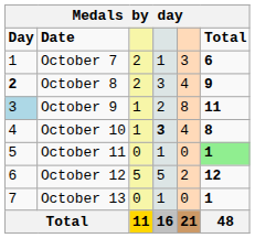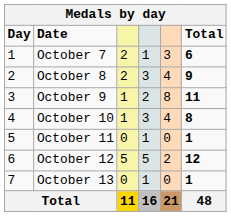October 8 | Day: bold -> normal
October 9 | Day: lightblue background -> no background
October 10 | column 4: bold -> normal
October 11 | Total: lightgreen background -> no background
